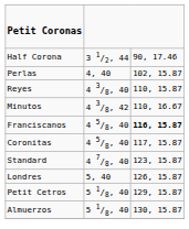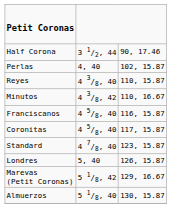Franciscanos | column 3: bold -> normal
- row: Petit Cetros | 5 1/8, 40 | 129, 15.87
+ row: Marevas (Petit Coronas) | 5 1/8, 42 | 129, 16.67
